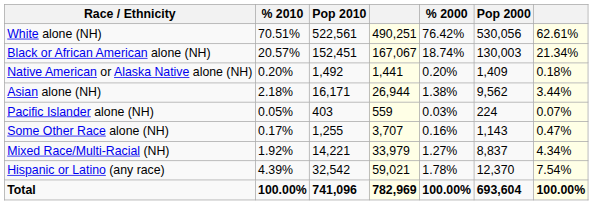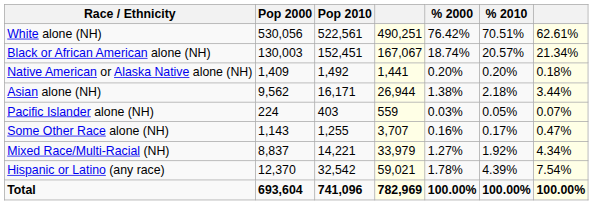columns swapped: Pop 2000 <-> % 2010
